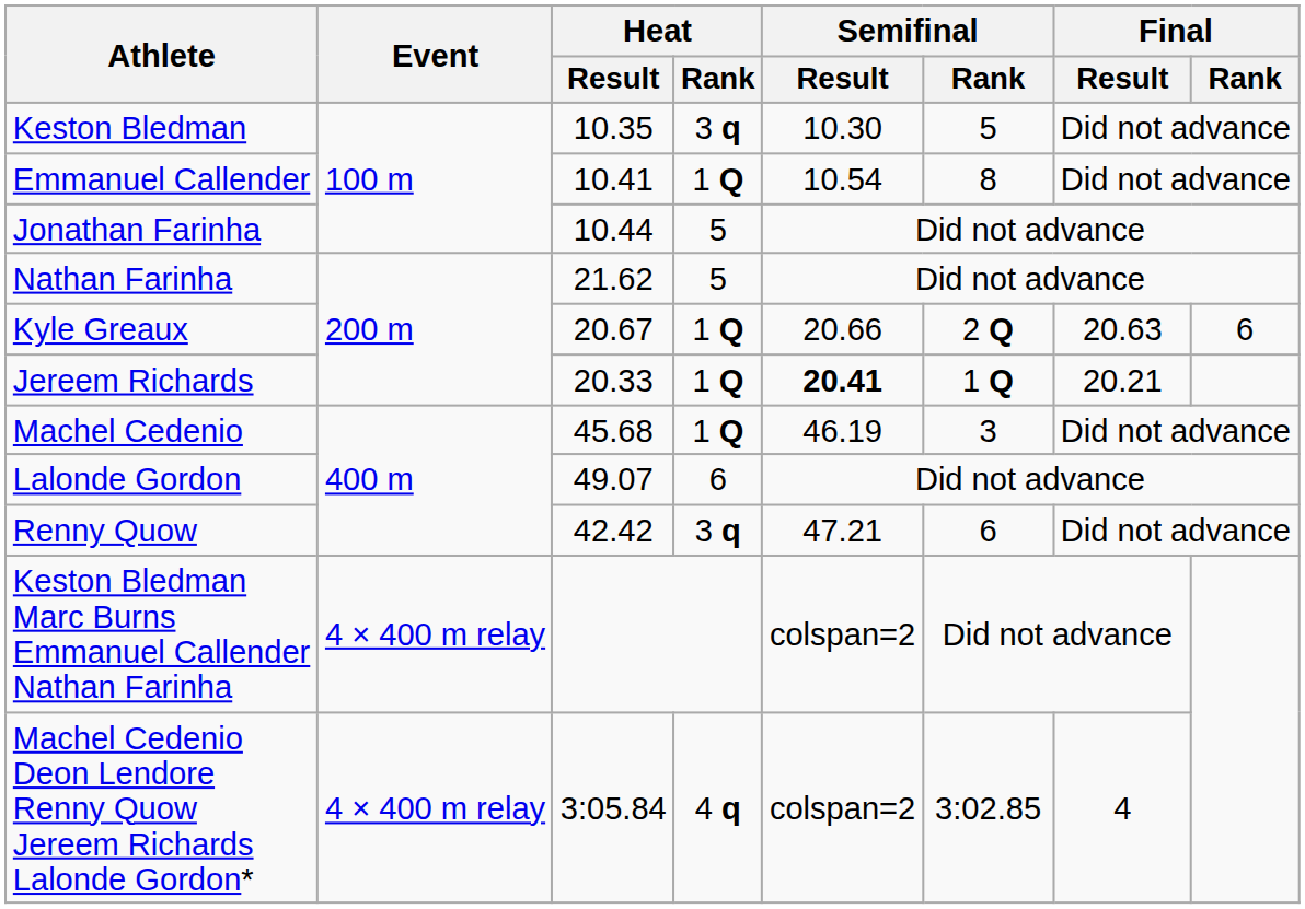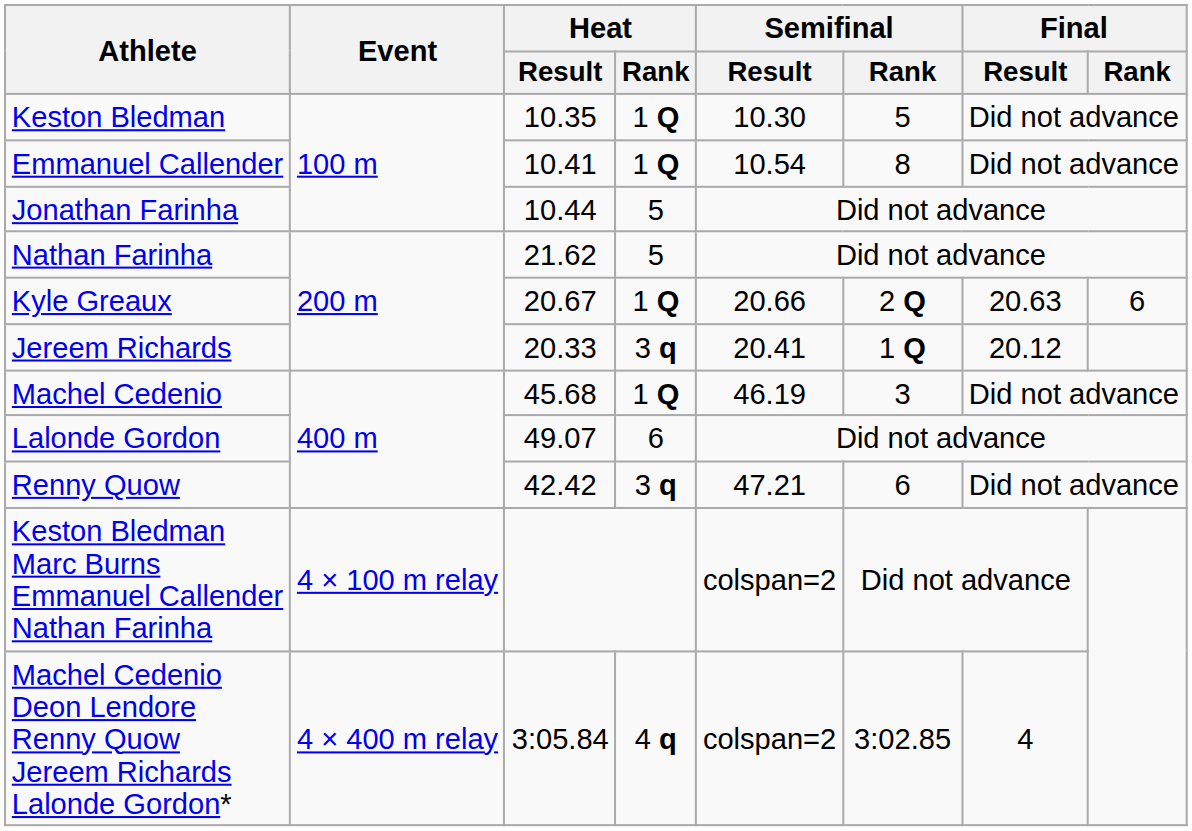Keston Bledman | Heat / Rank: 3 q -> 1 Q
Jereem Richards | Heat / Rank: 1 Q -> 3 q
Jereem Richards | Semifinal / Result: bold -> normal
Jereem Richards | Final / Result: 20.21 -> 20.12
Keston Bledman Marc Burns Emmanuel Callender Nathan Farinha | Event: 4 × 400 m relay -> 4 × 100 m relay
